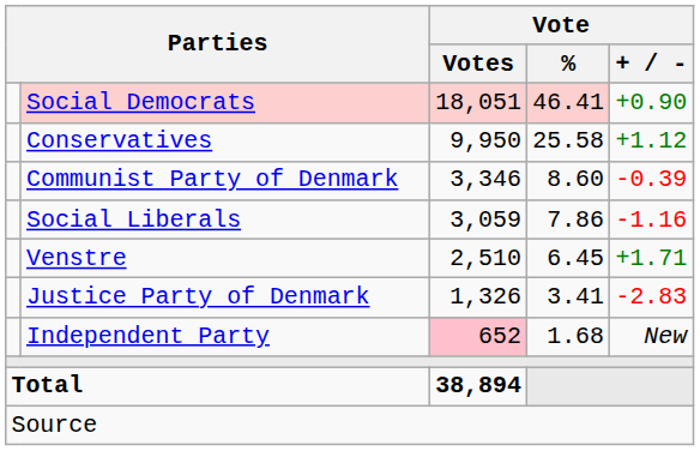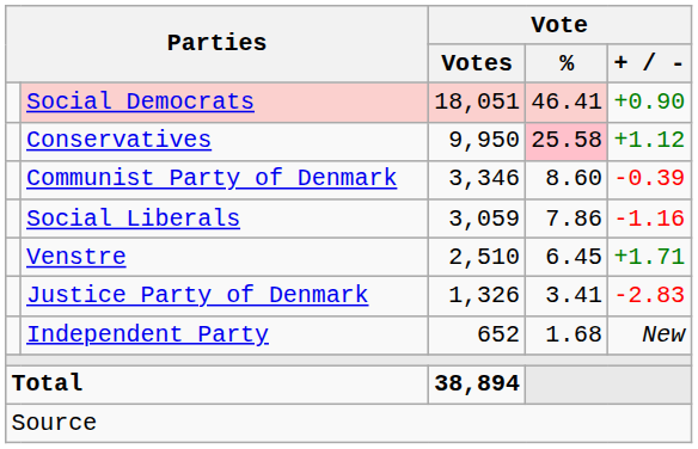Conservatives | Vote / %: no background -> pink background
Independent Party | Vote / Votes: pink background -> no background
